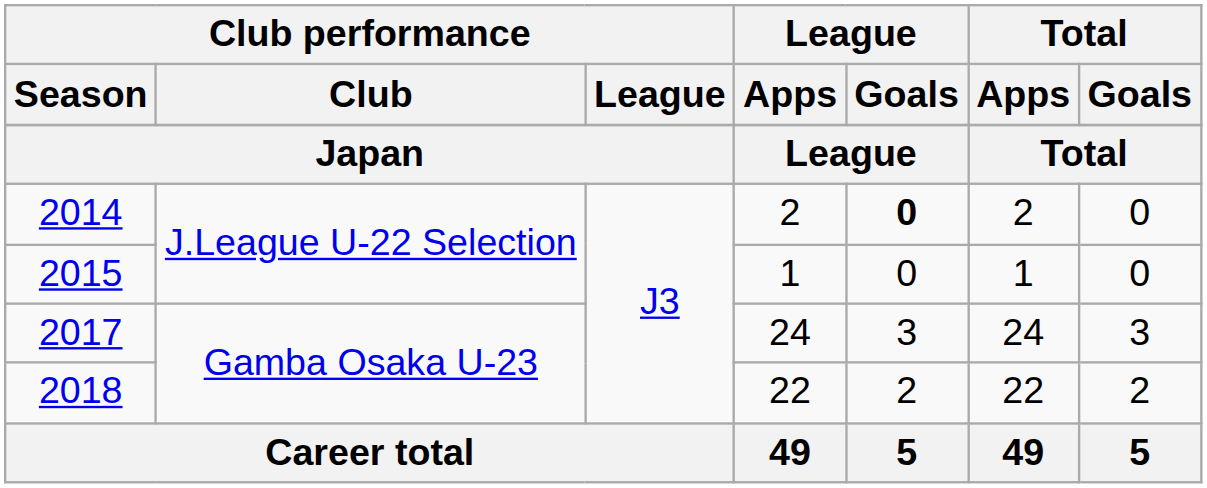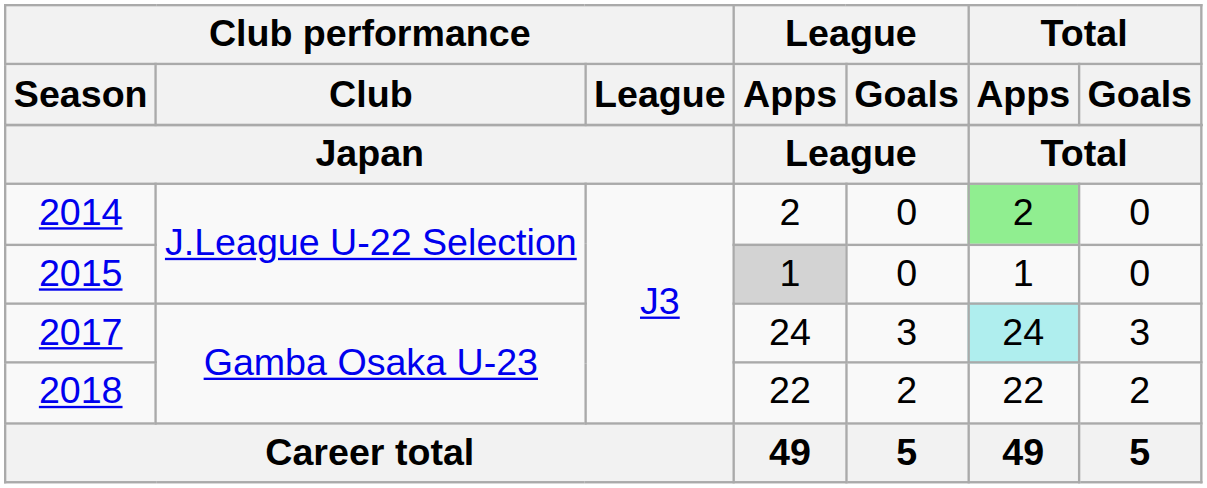2014 | League / Goals: bold -> normal
2014 | Total / Apps: no background -> lightgreen background
2015 | League / Apps: no background -> lightgrey background
2017 | Total / Apps: no background -> paleturquoise background
